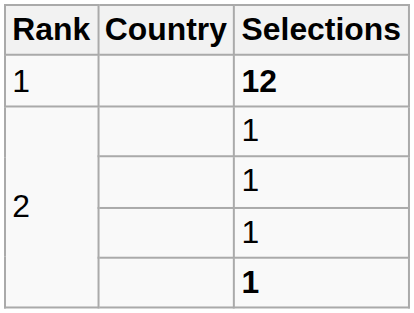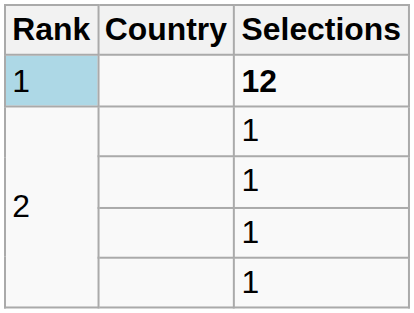row 2 | Rank: no background -> lightblue background
row 6 | Selections: bold -> normal
